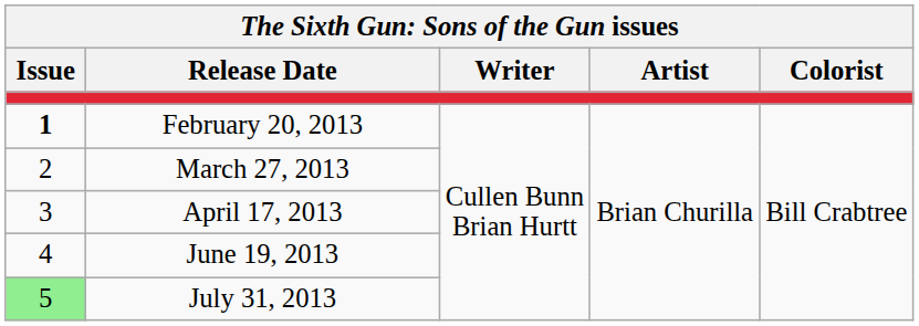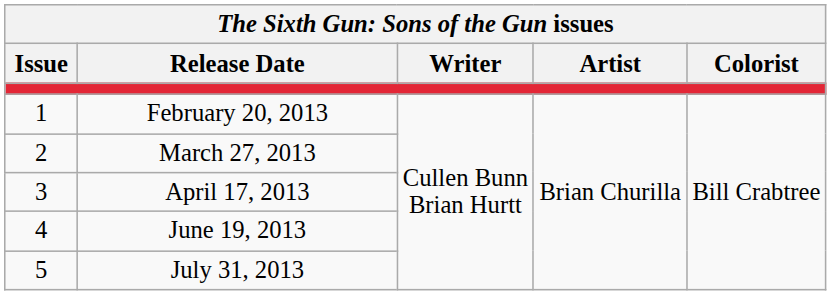February 20, 2013 | Issue: bold -> normal
July 31, 2013 | Issue: lightgreen background -> no background
